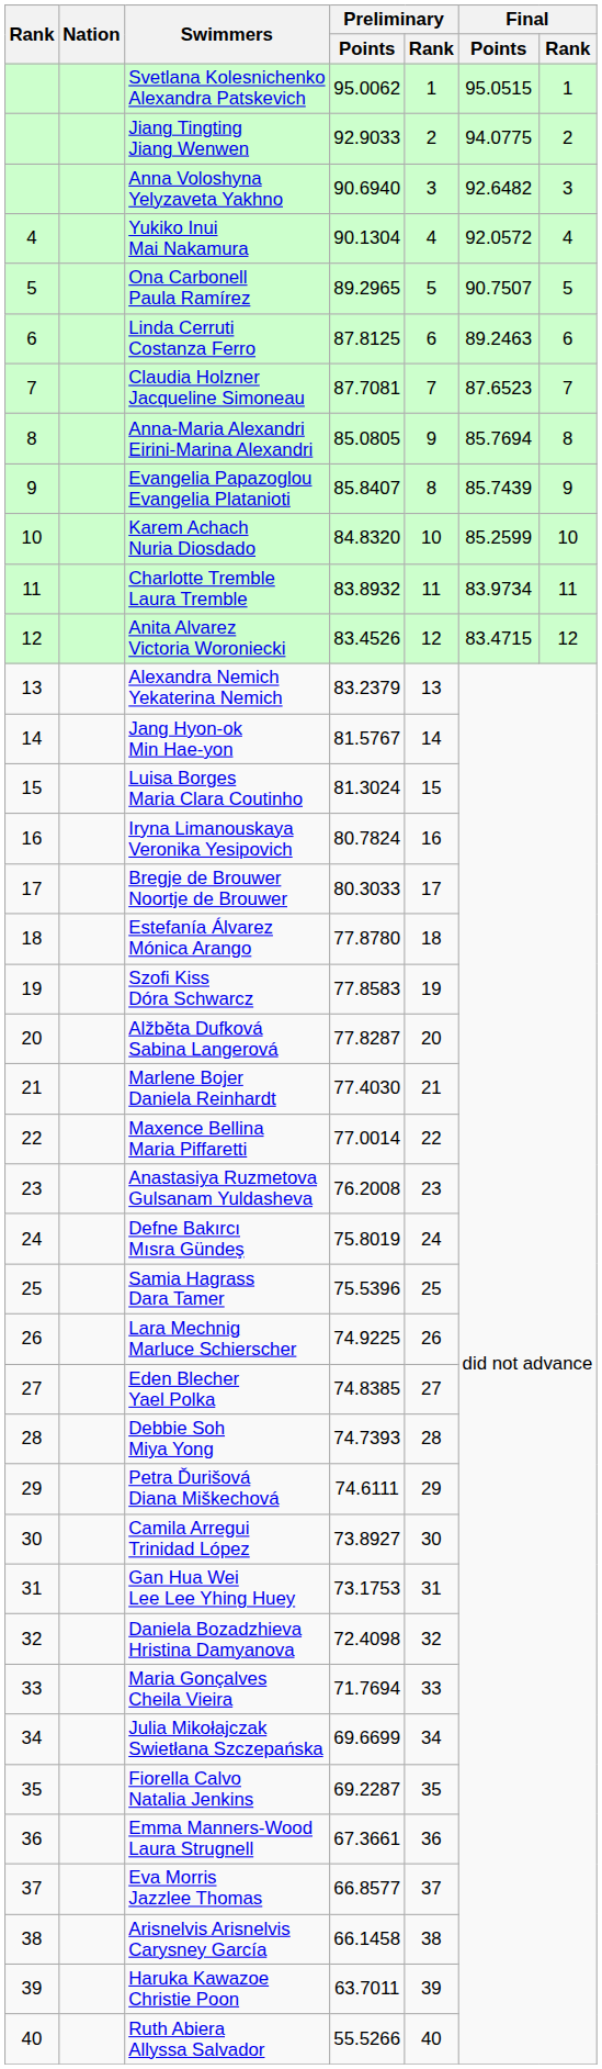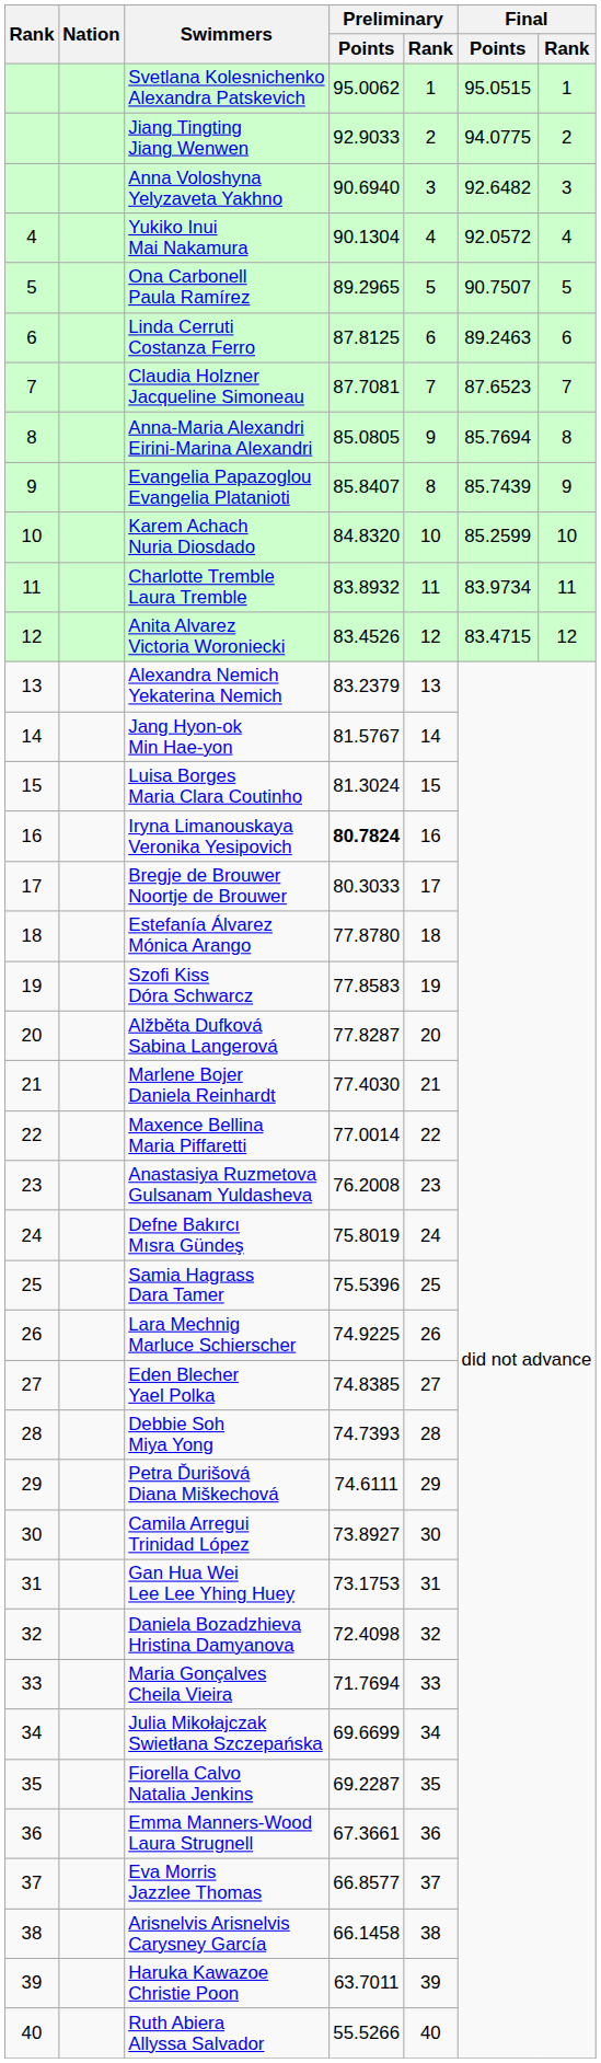Iryna Limanouskaya Veronika Yesipovich | Preliminary / Points: normal -> bold
